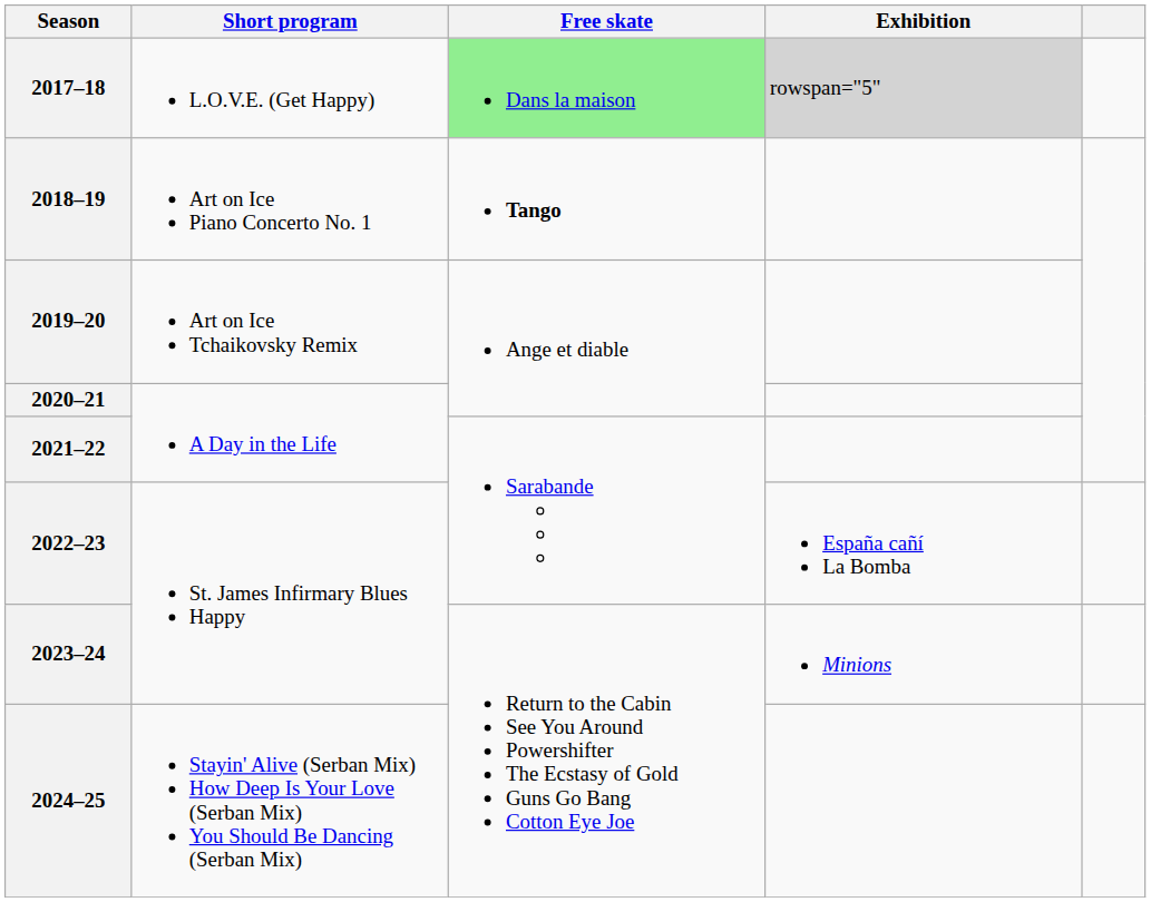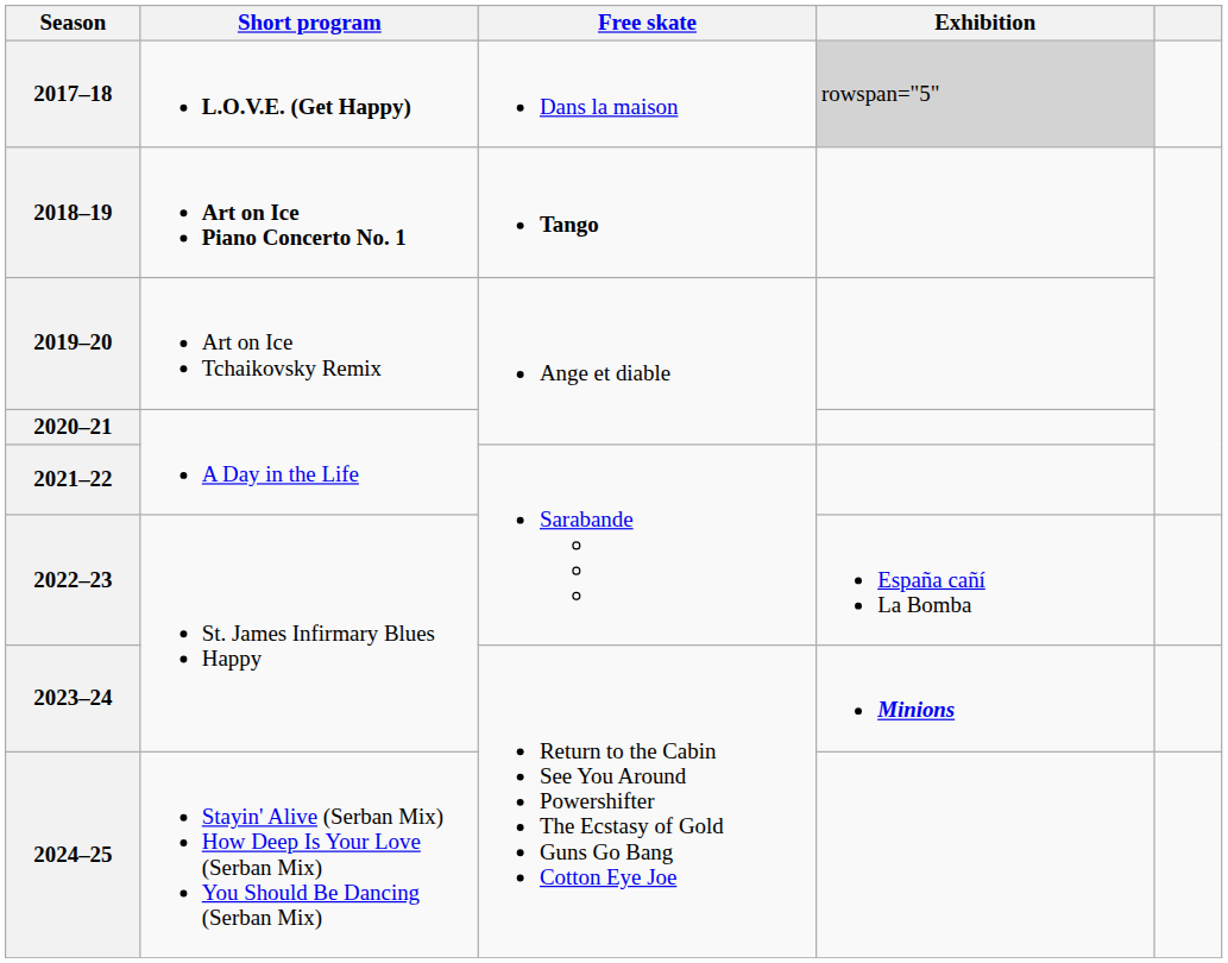2017–18 | Short program: normal -> bold
2017–18 | Free skate: lightgreen background -> no background
2018–19 | Short program: normal -> bold
2023–24 | Exhibition: normal -> bold
